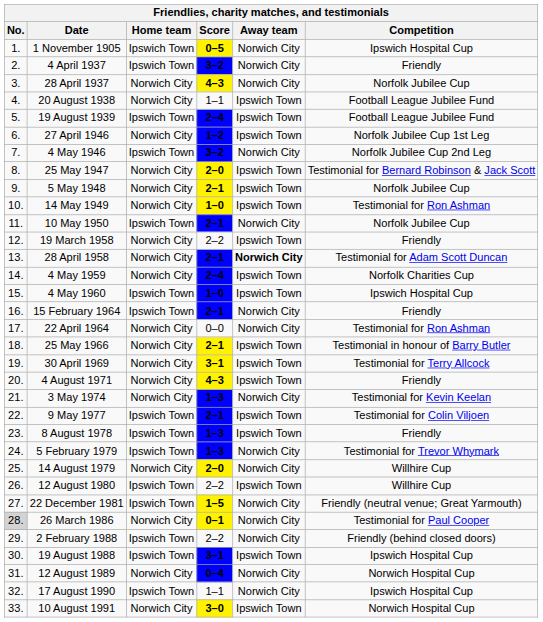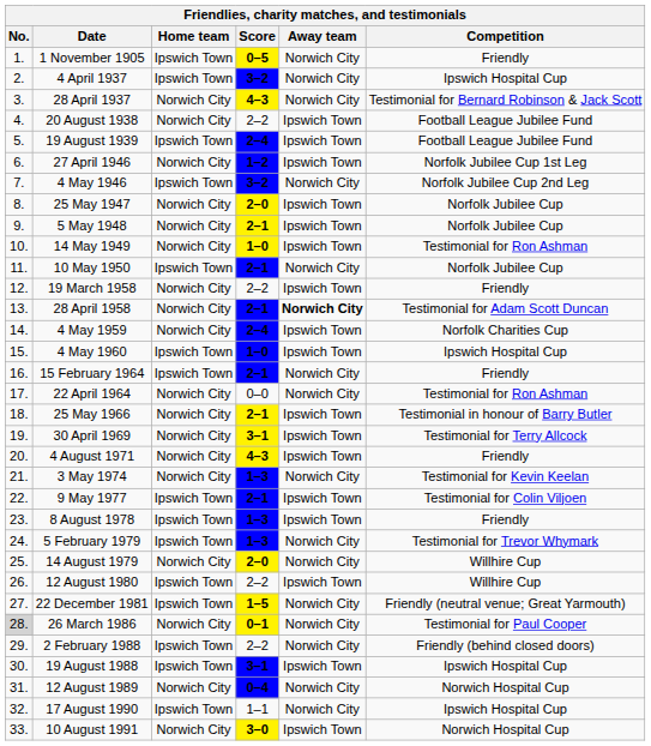1 November 1905 | Competition: Ipswich Hospital Cup -> Friendly
4 April 1937 | Competition: Friendly -> Ipswich Hospital Cup
28 April 1937 | Competition: Norfolk Jubilee Cup -> Testimonial for Bernard Robinson & Jack Scott
20 August 1938 | Score: 1–1 -> 2–2
25 May 1947 | Competition: Testimonial for Bernard Robinson & Jack Scott -> Norfolk Jubilee Cup
